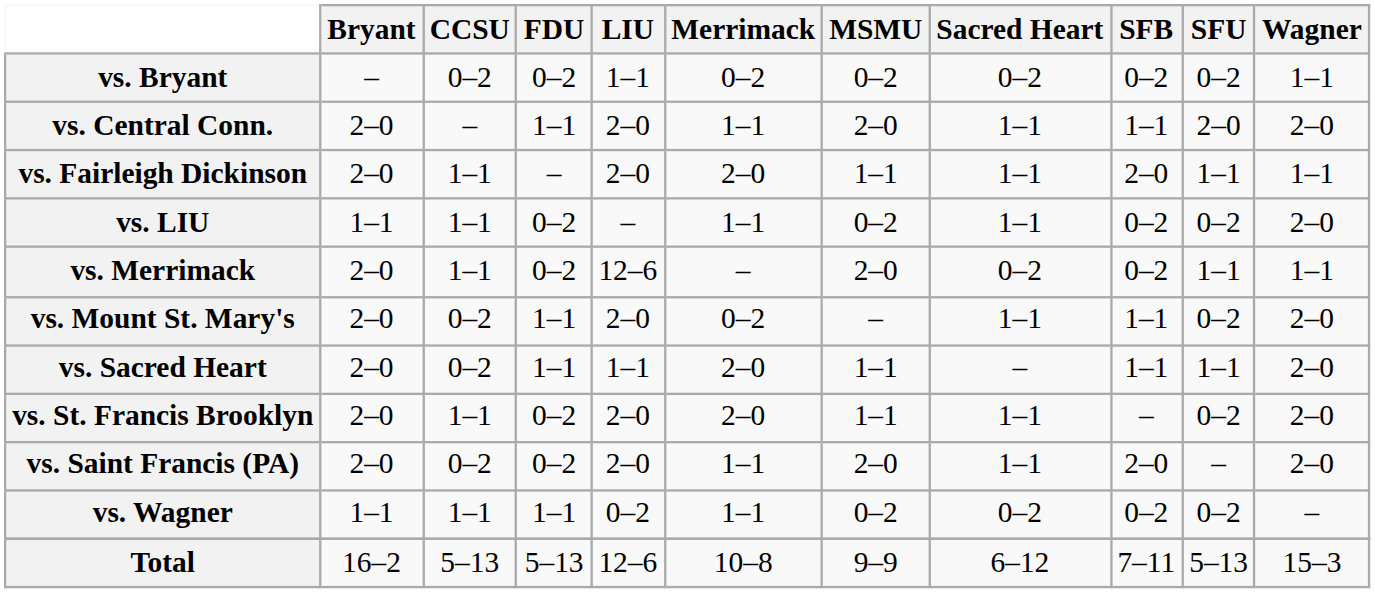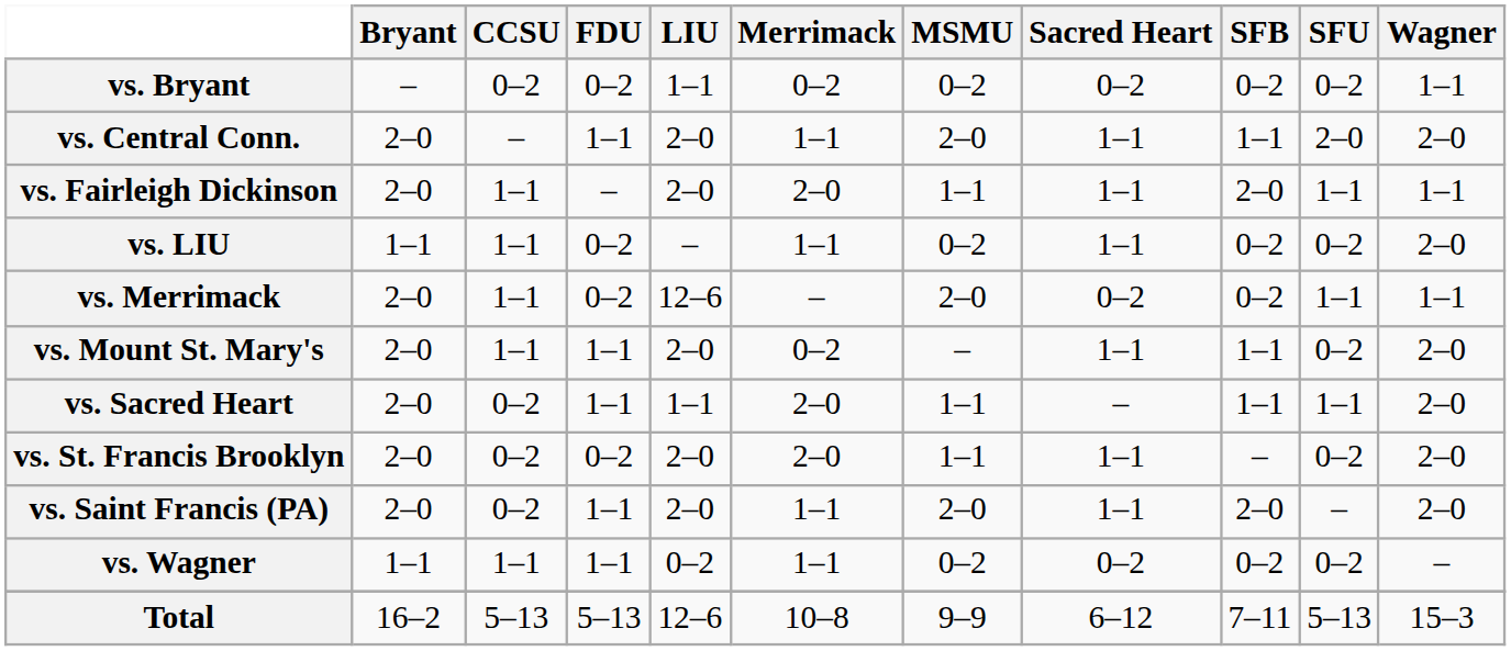vs. Mount St. Mary's | CCSU: 0–2 -> 1–1
vs. St. Francis Brooklyn | CCSU: 1–1 -> 0–2
vs. Saint Francis (PA) | FDU: 0–2 -> 1–1
